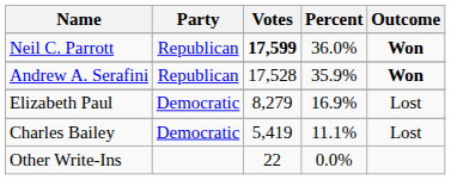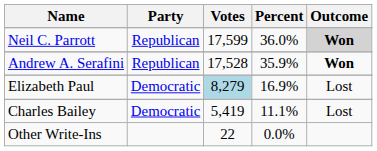Neil C. Parrott | Votes: bold -> normal
Neil C. Parrott | Outcome: no background -> lightgrey background
Elizabeth Paul | Votes: no background -> lightblue background
